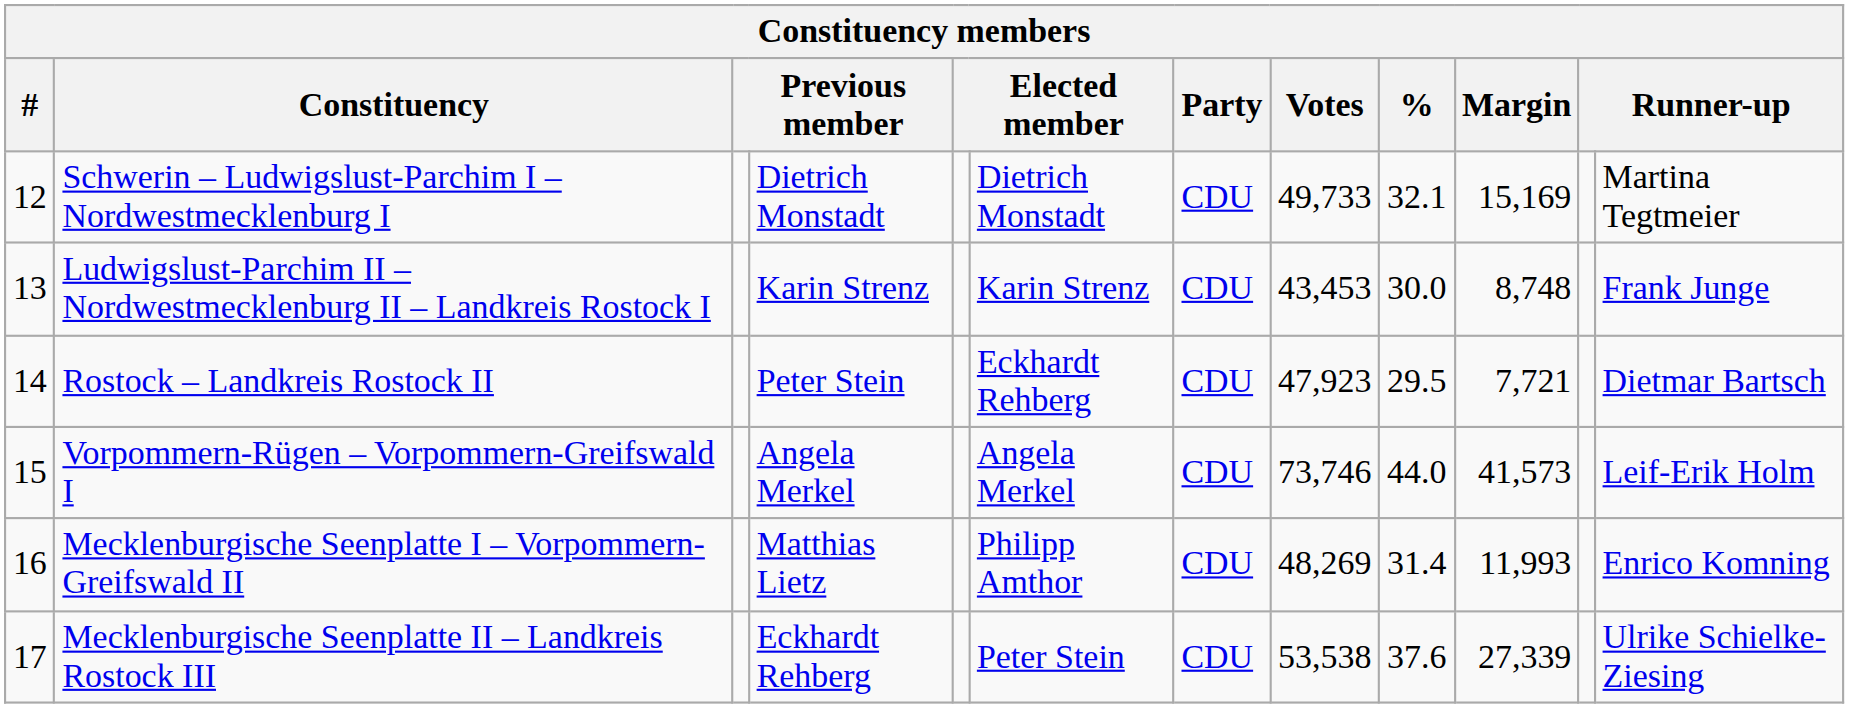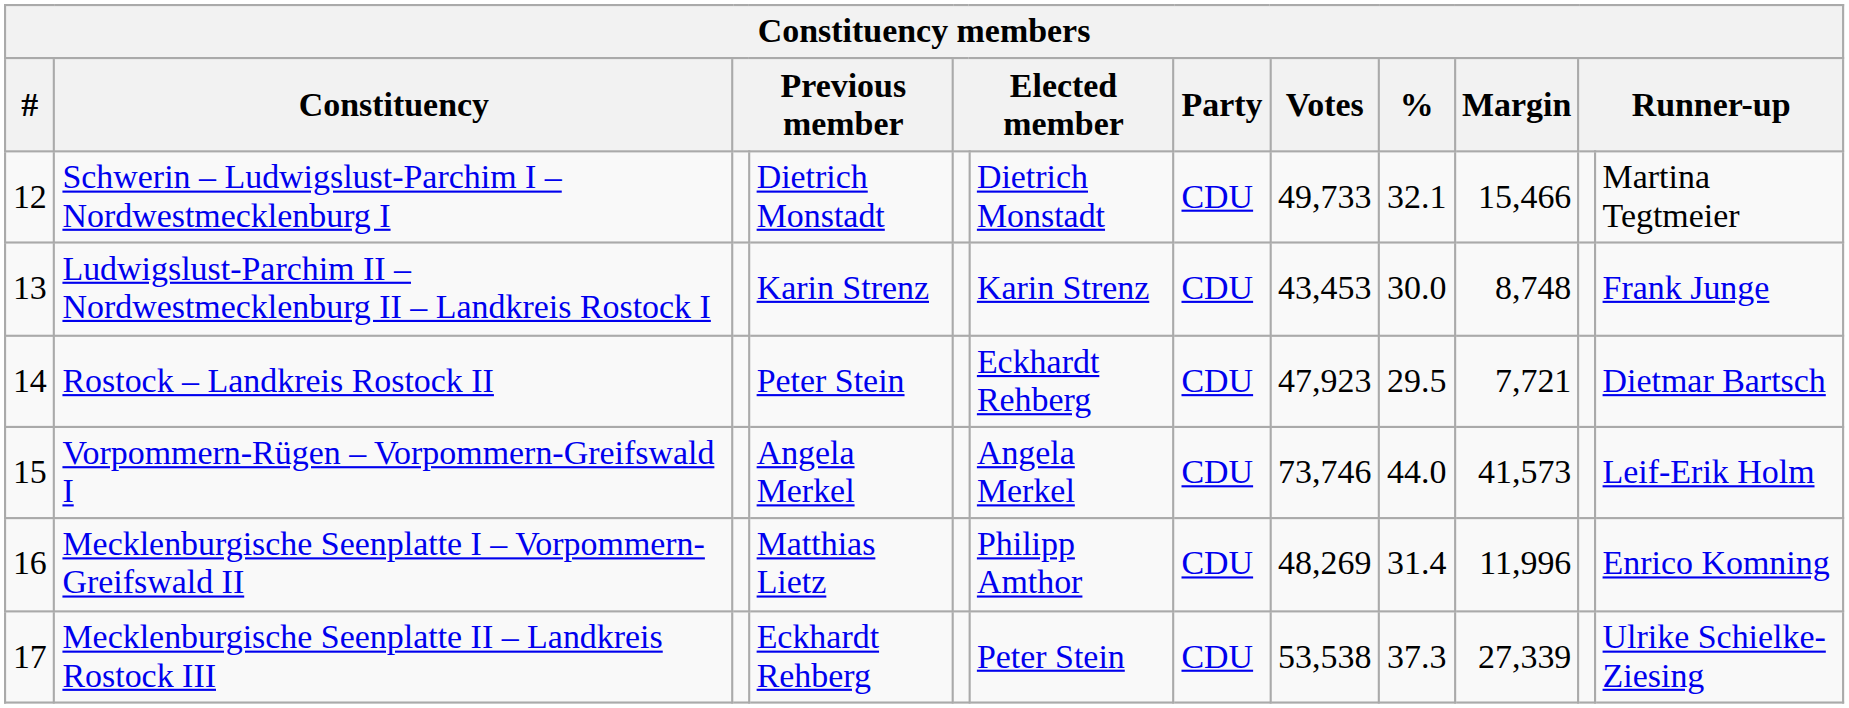Schwerin – Ludwigslust-Parchim I – Nordwestmecklenburg I | Margin: 15,169 -> 15,466
Mecklenburgische Seenplatte I – Vorpommern-Greifswald II | Margin: 11,993 -> 11,996
Mecklenburgische Seenplatte II – Landkreis Rostock III | %: 37.6 -> 37.3
